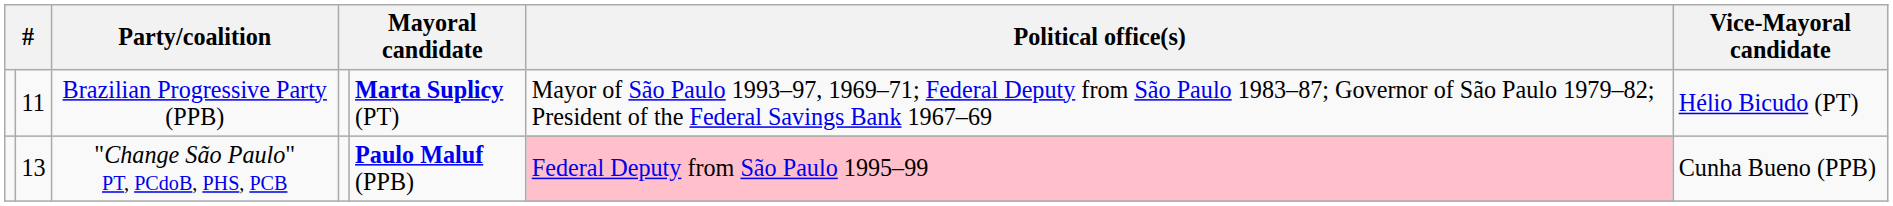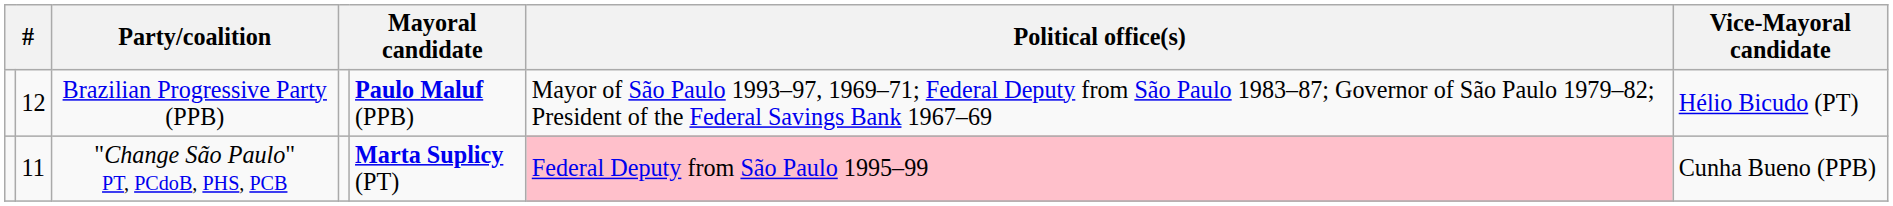Brazilian Progressive Party (PPB) | column 2: 11 -> 12
Brazilian Progressive Party (PPB) | column 5: Marta Suplicy (PT) -> Paulo Maluf (PPB)
"Change São Paulo" PT, PCdoB, PHS, PCB | column 2: 13 -> 11
"Change São Paulo" PT, PCdoB, PHS, PCB | column 5: Paulo Maluf (PPB) -> Marta Suplicy (PT)
